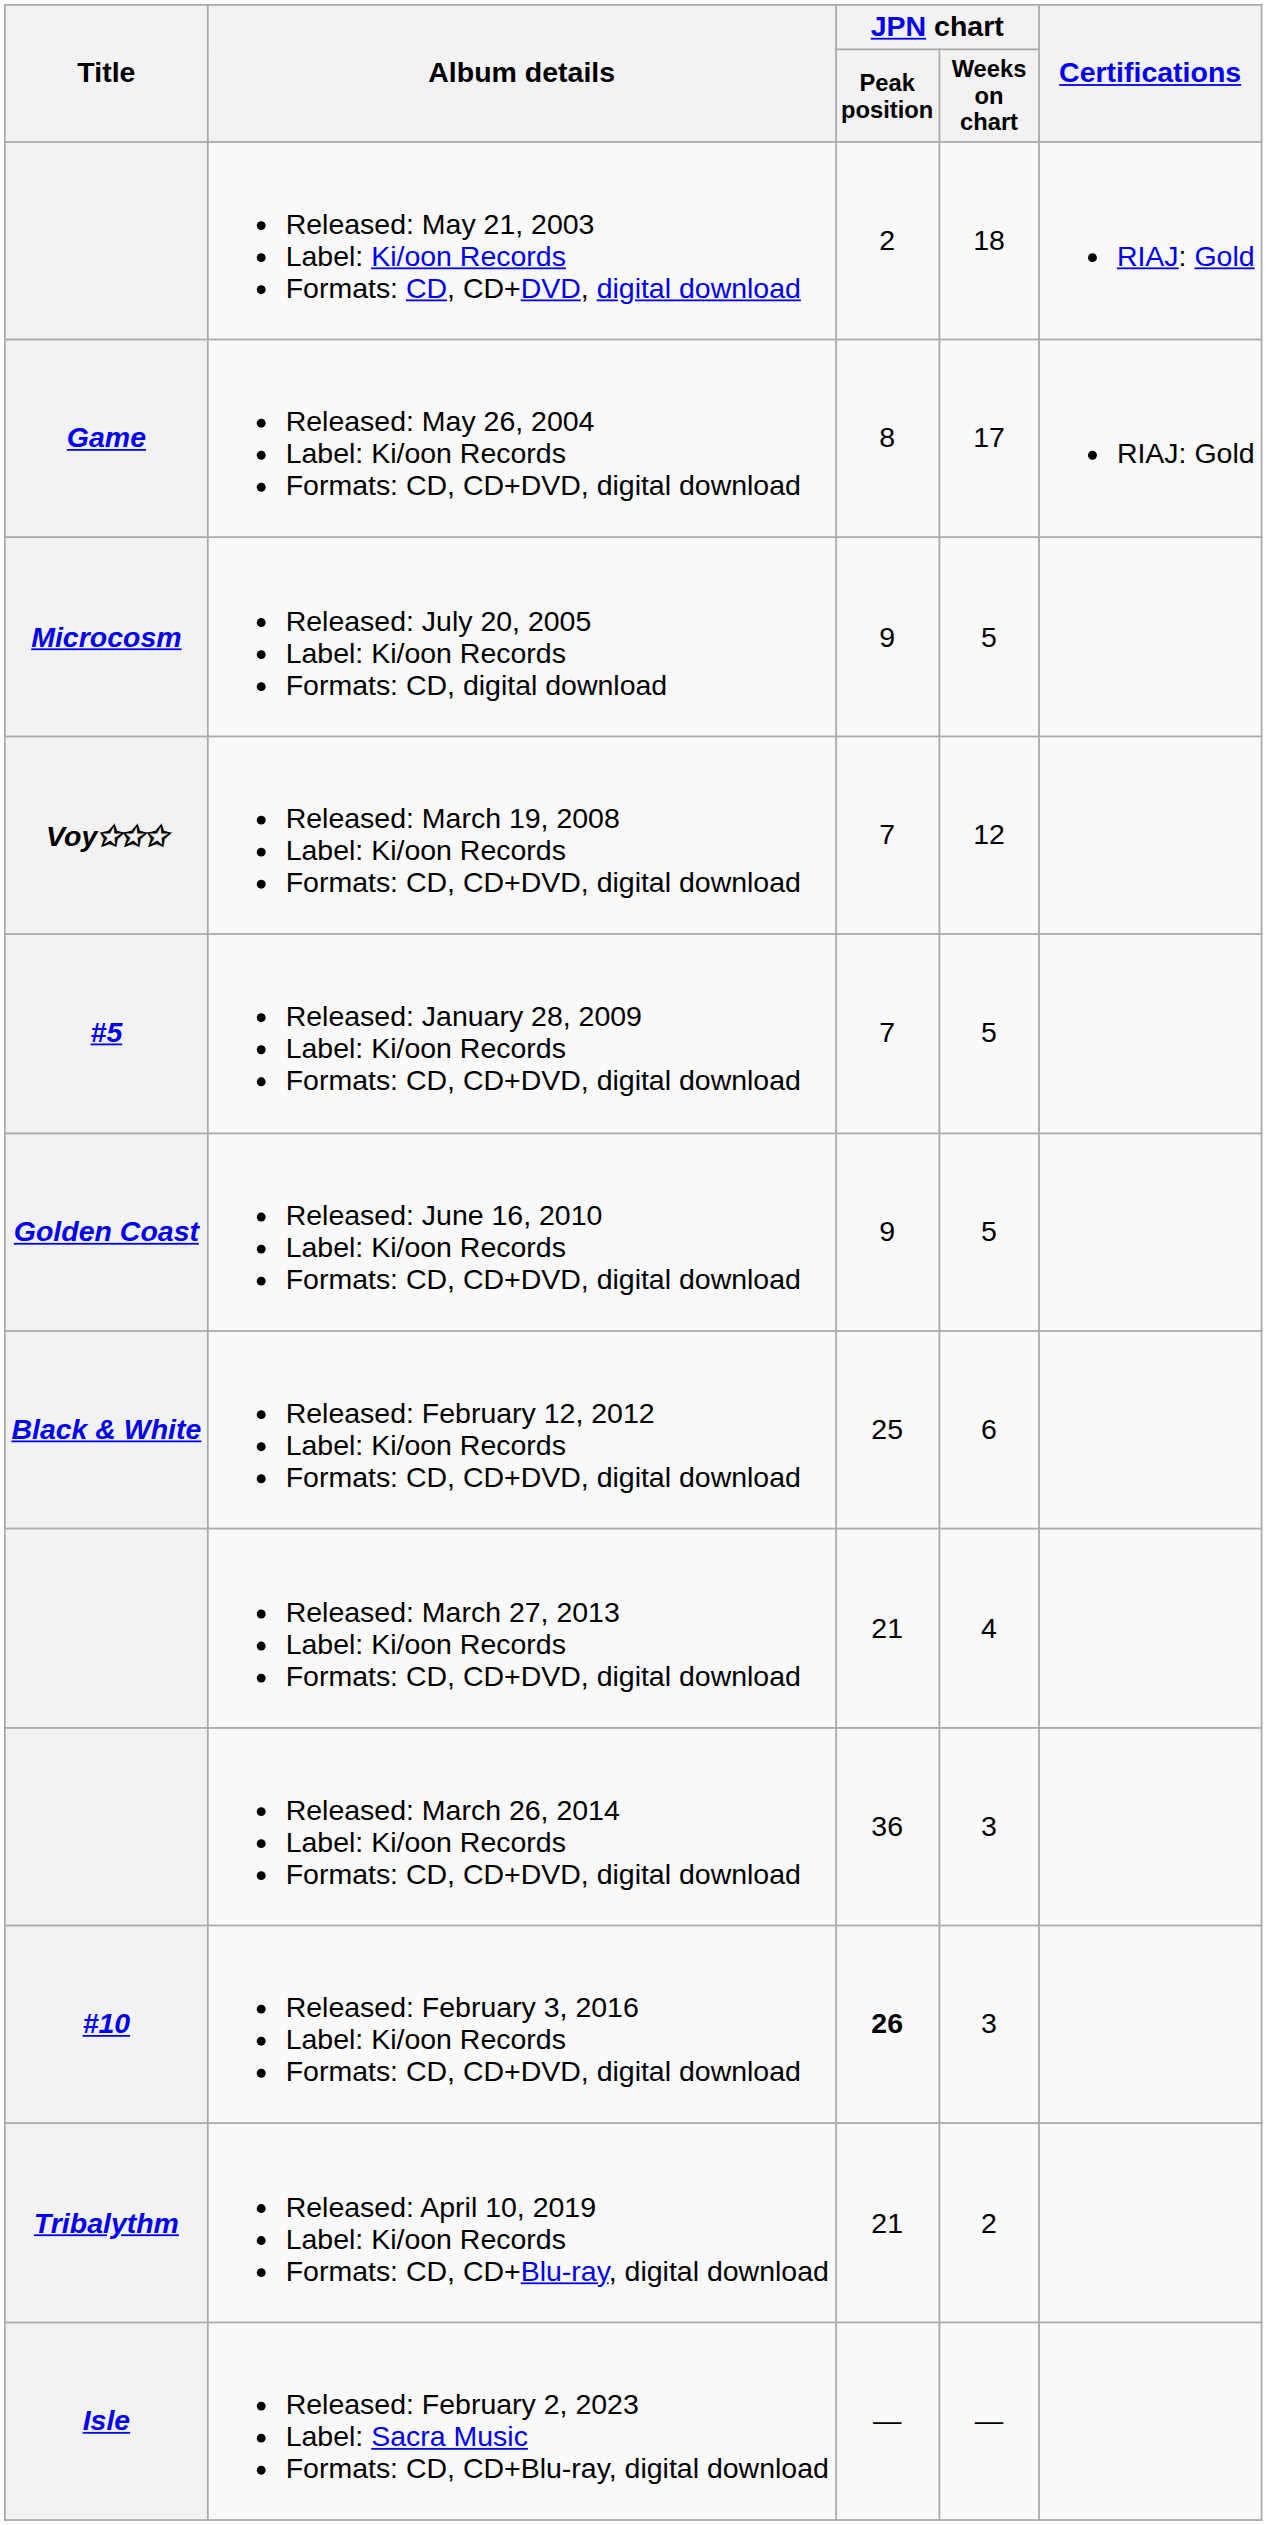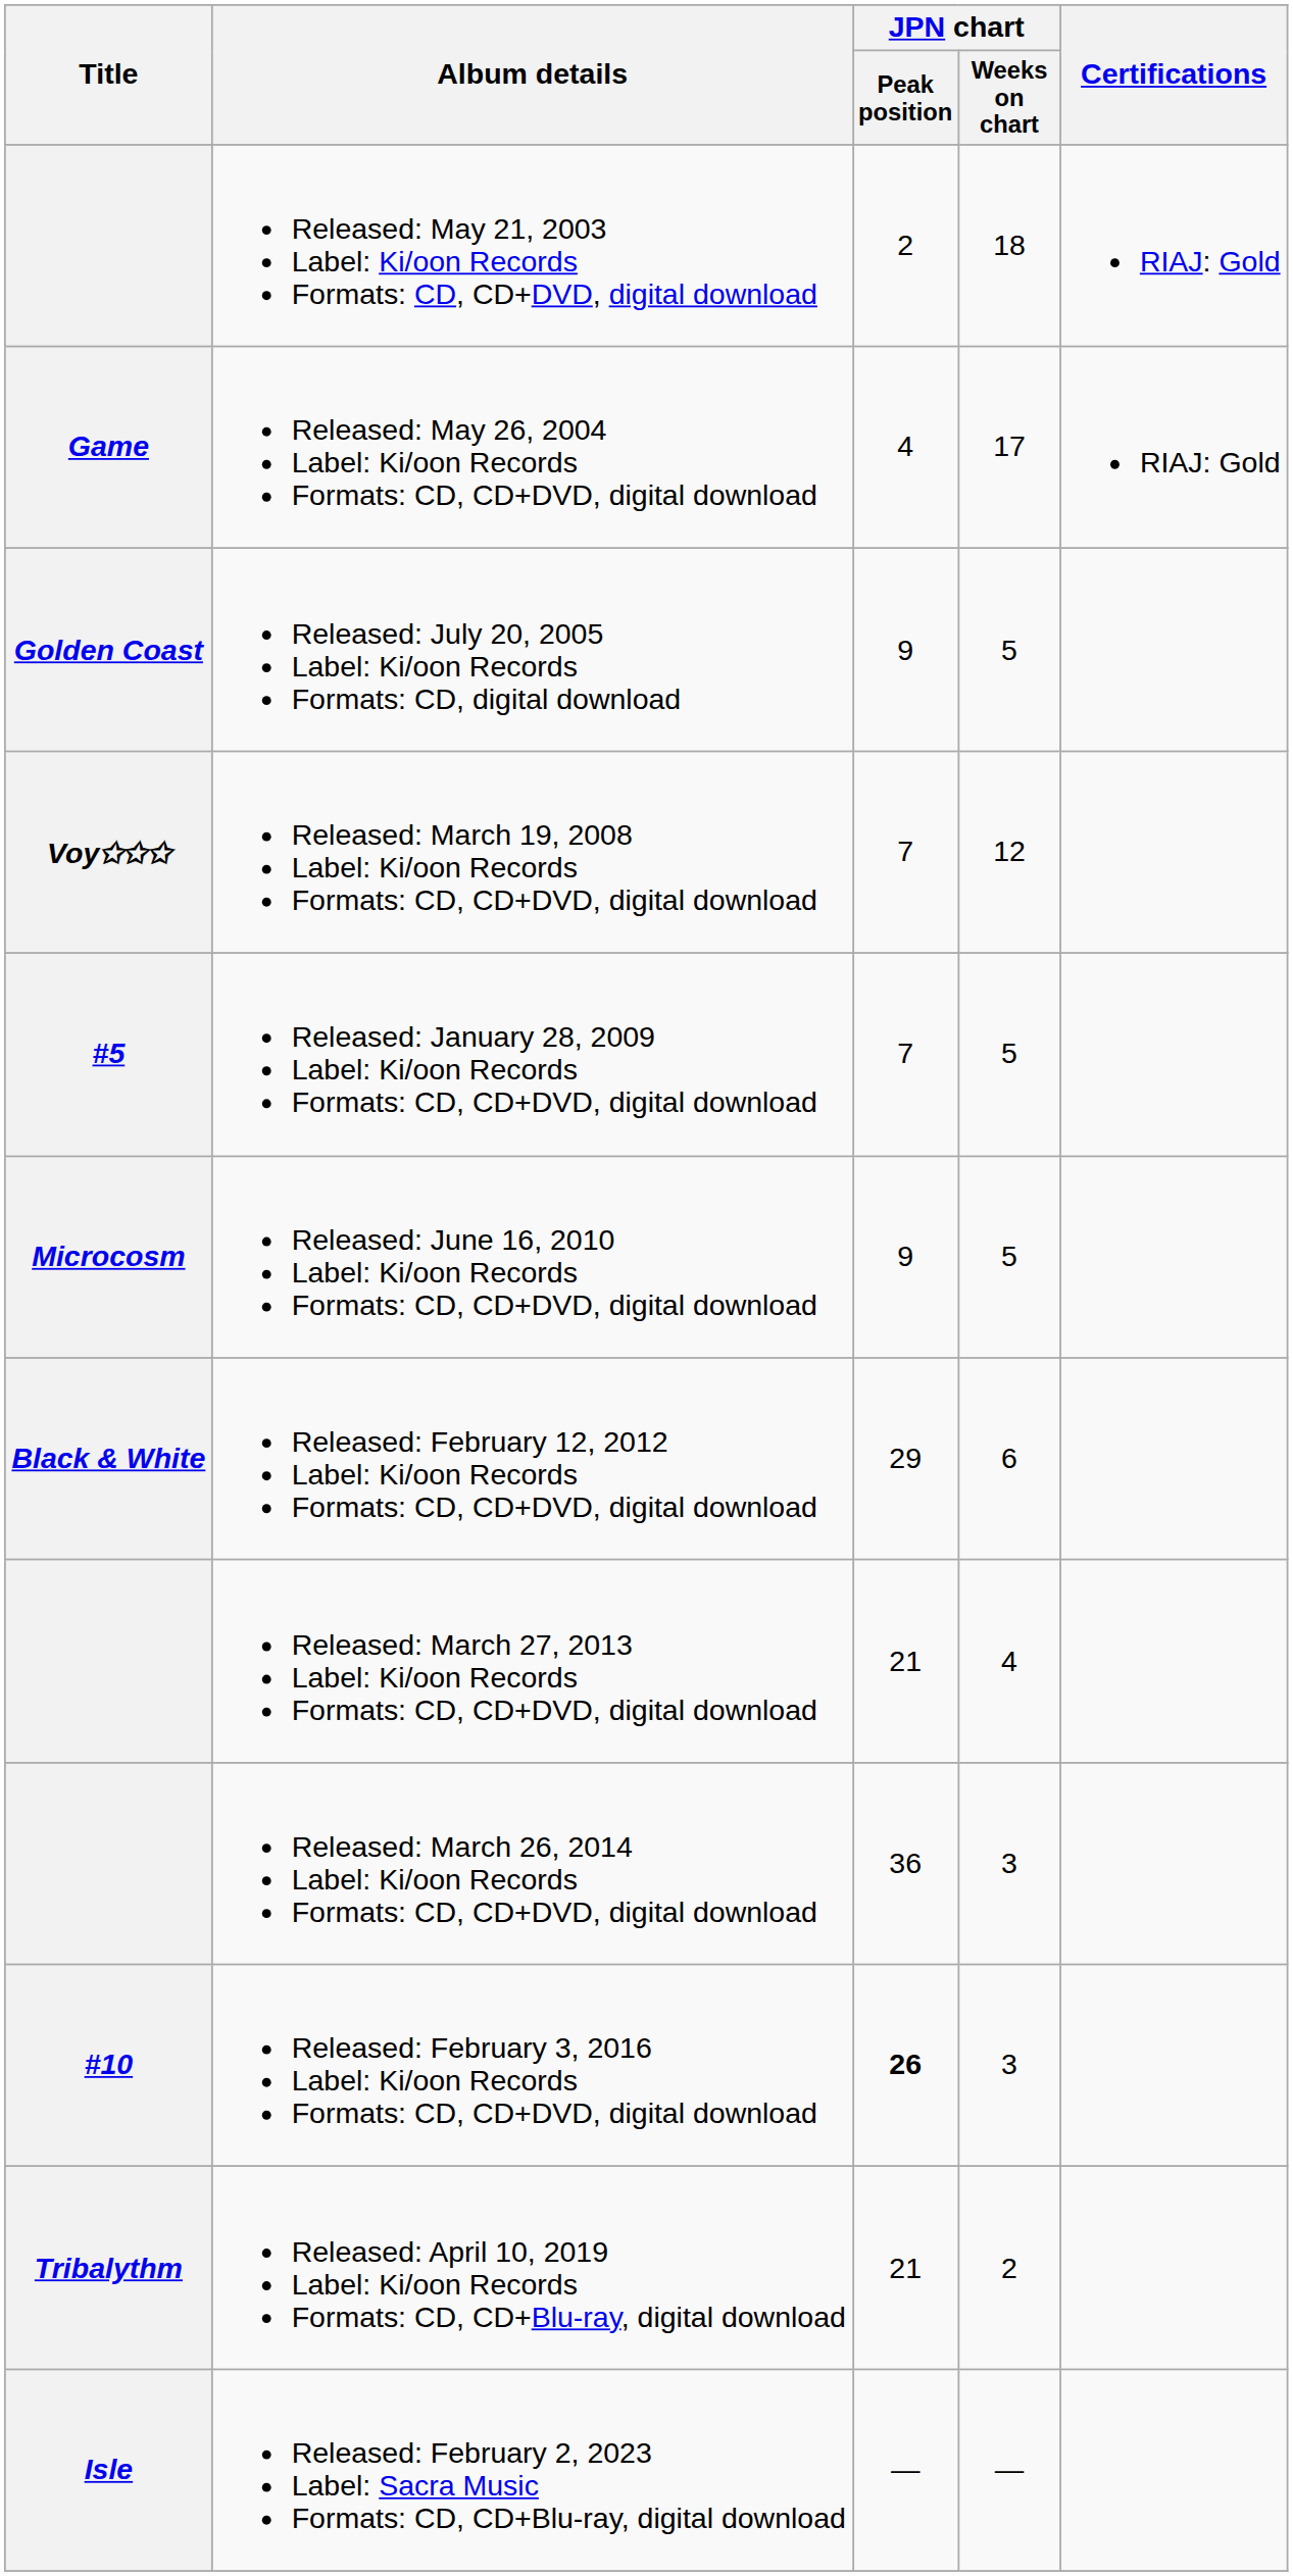row 4 | JPN chart / Peak position: 8 -> 4
row 5 | Title: Microcosm -> Golden Coast
row 8 | Title: Golden Coast -> Microcosm
row 9 | JPN chart / Peak position: 25 -> 29
